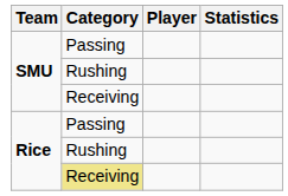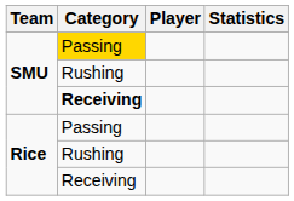SMU / Passing | Category: no background -> gold background
SMU / Receiving | Category: normal -> bold
Rice / Receiving | Category: khaki background -> no background
